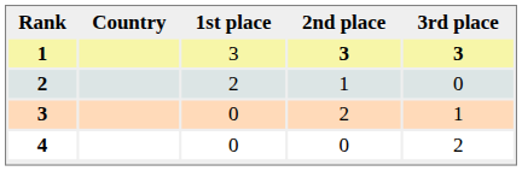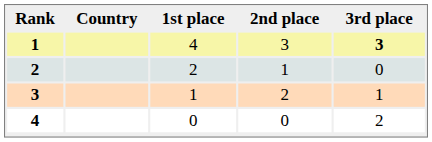row 2 | 1st place: 3 -> 4
row 2 | 2nd place: bold -> normal
row 4 | 1st place: 0 -> 1
